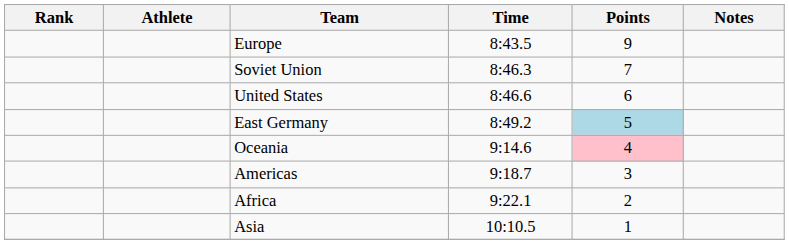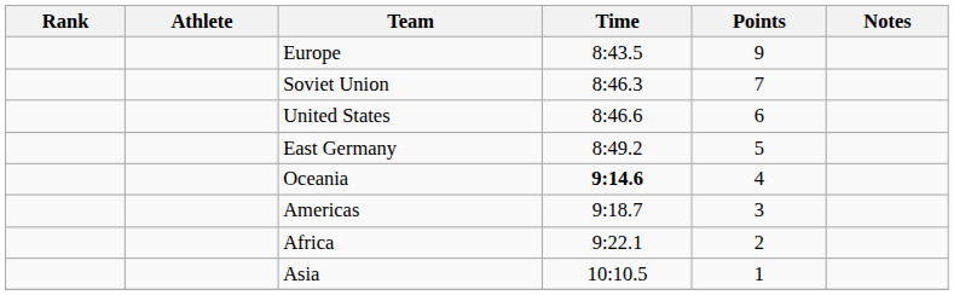East Germany | Points: lightblue background -> no background
Oceania | Time: normal -> bold
Oceania | Points: pink background -> no background
